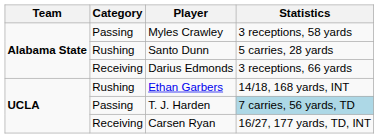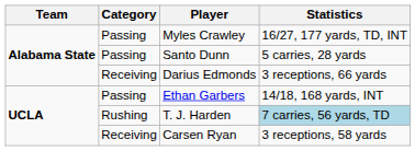Myles Crawley | Statistics: 3 receptions, 58 yards -> 16/27, 177 yards, TD, INT
Santo Dunn | Category: Rushing -> Passing
Ethan Garbers | Category: Rushing -> Passing
T. J. Harden | Category: Passing -> Rushing
Carsen Ryan | Statistics: 16/27, 177 yards, TD, INT -> 3 receptions, 58 yards
